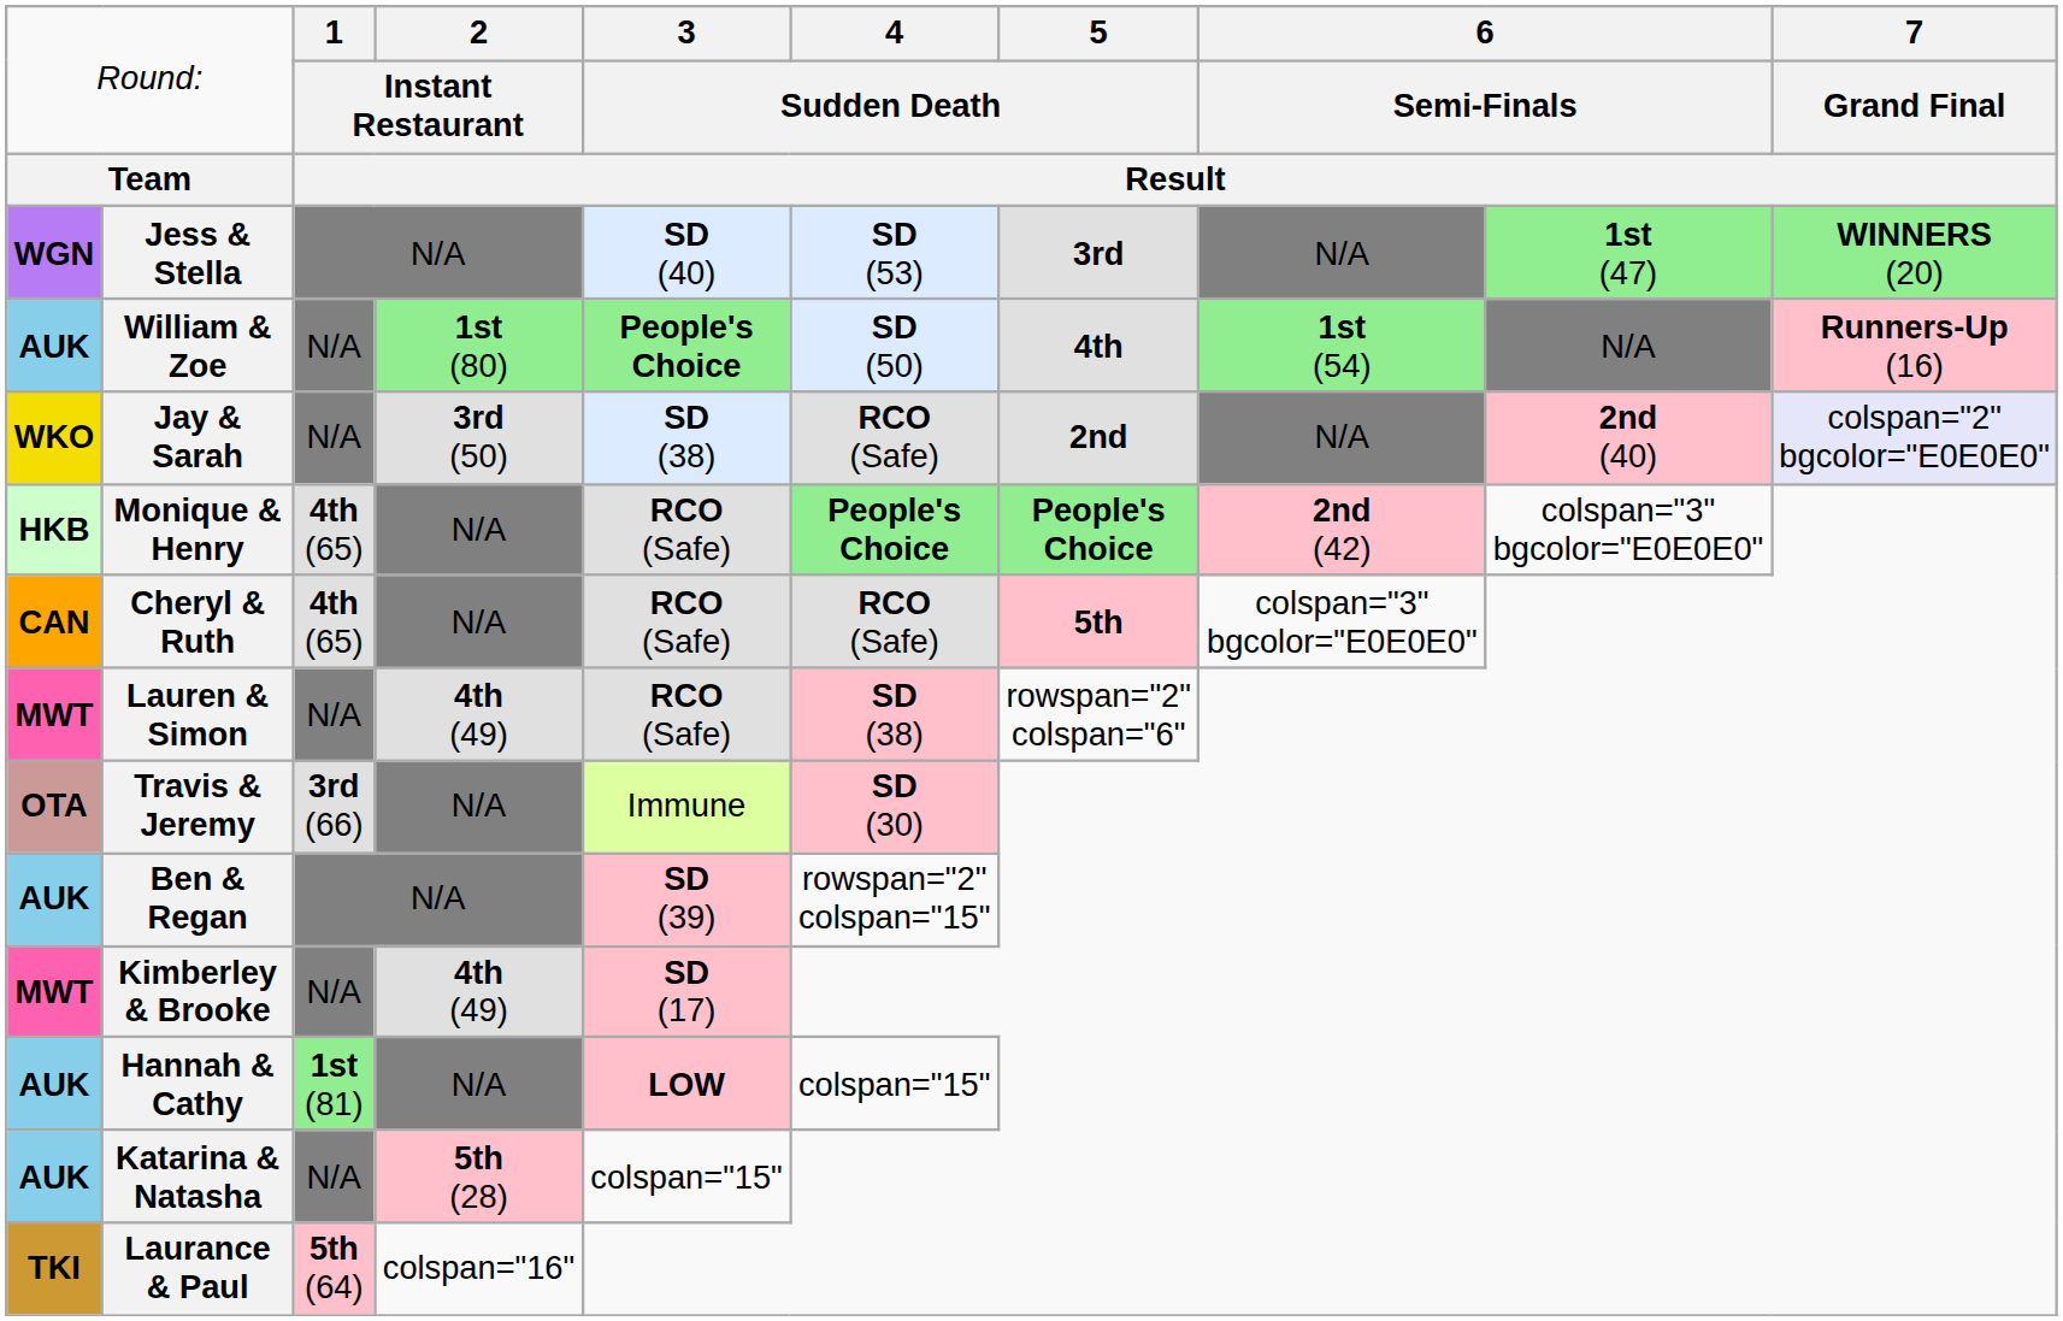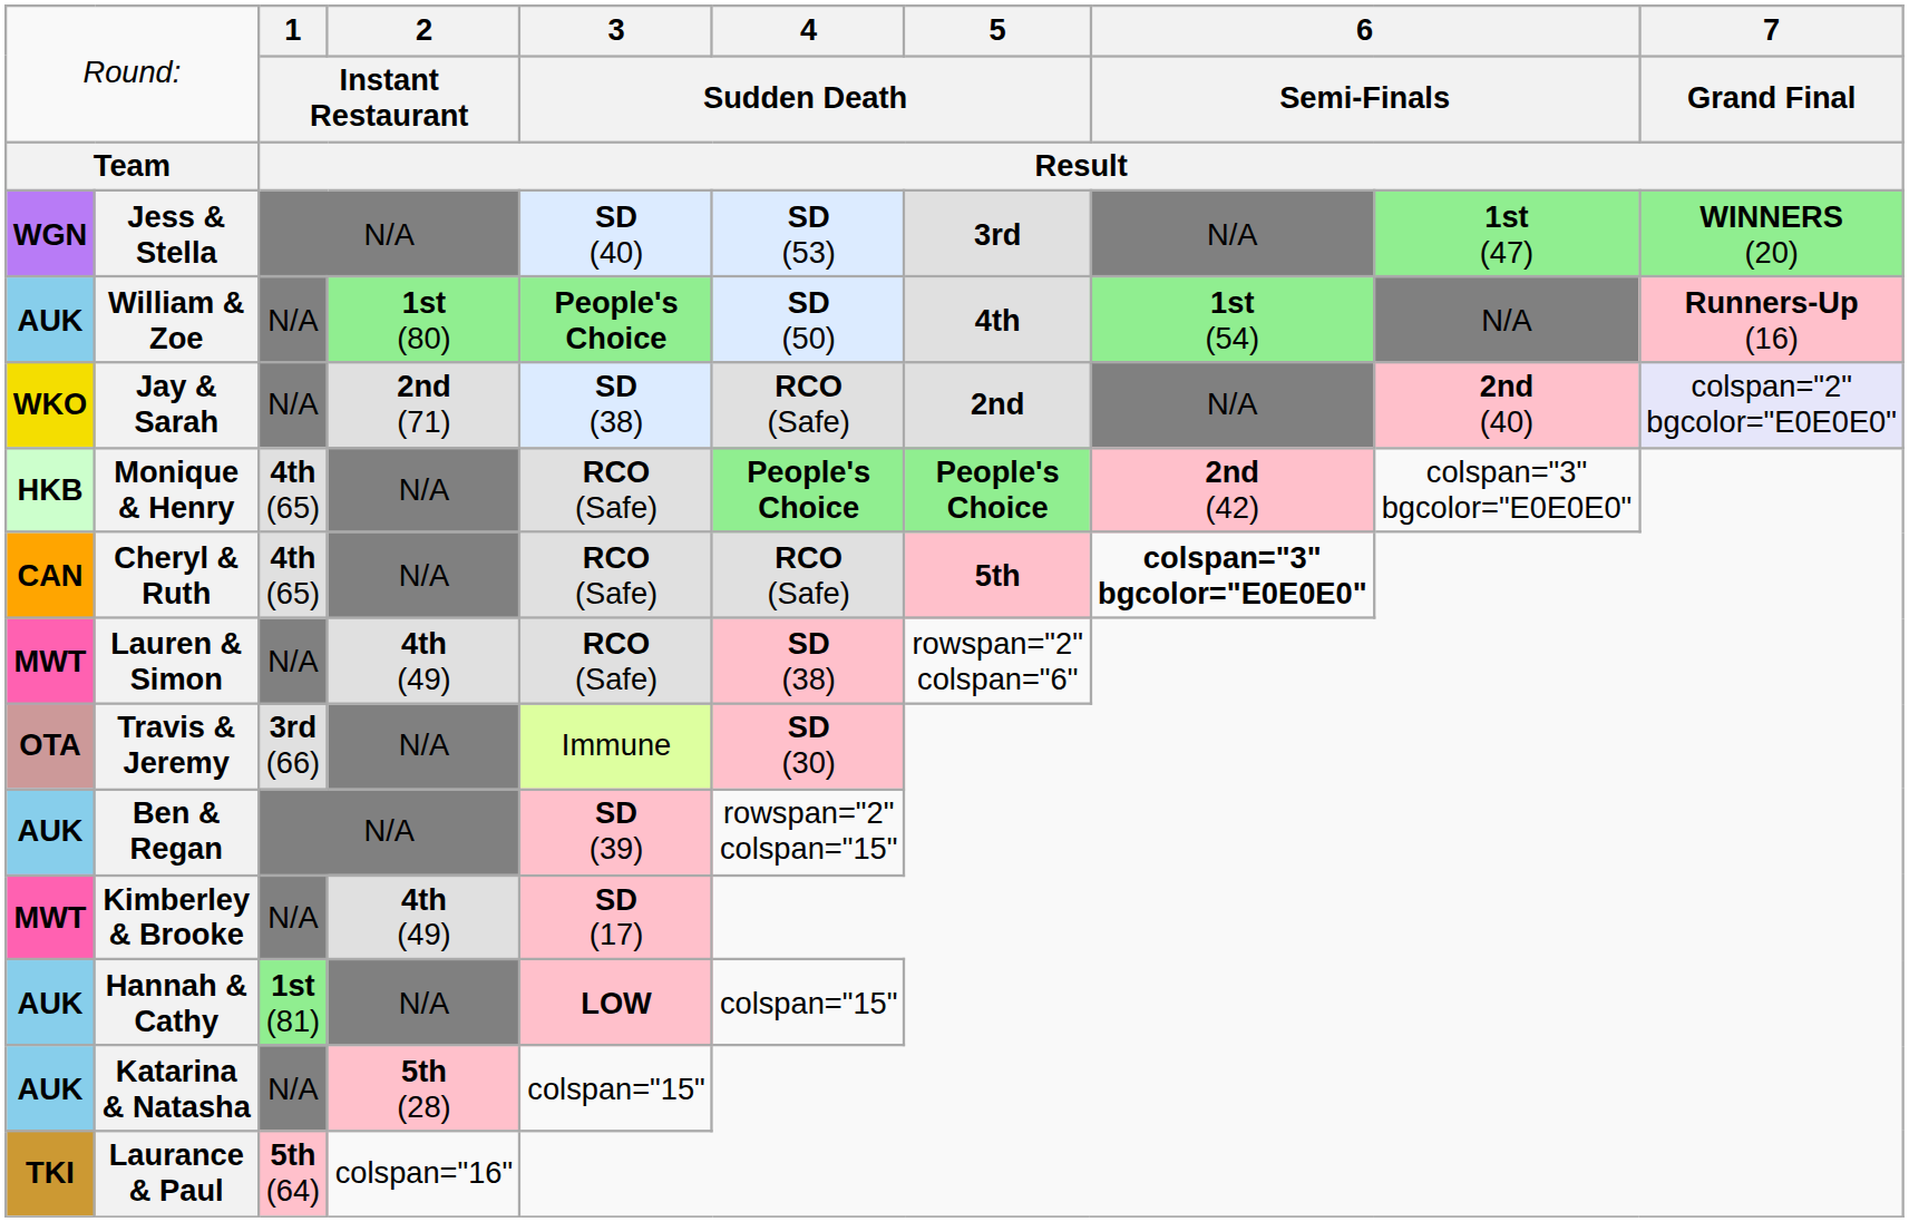Jay & Sarah | column 4: 3rd (50) -> 2nd (71)
Cheryl & Ruth | column 8: normal -> bold
